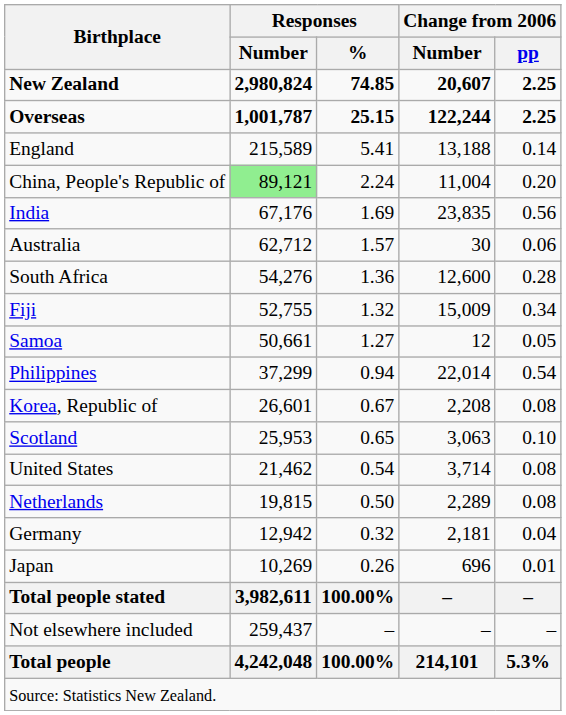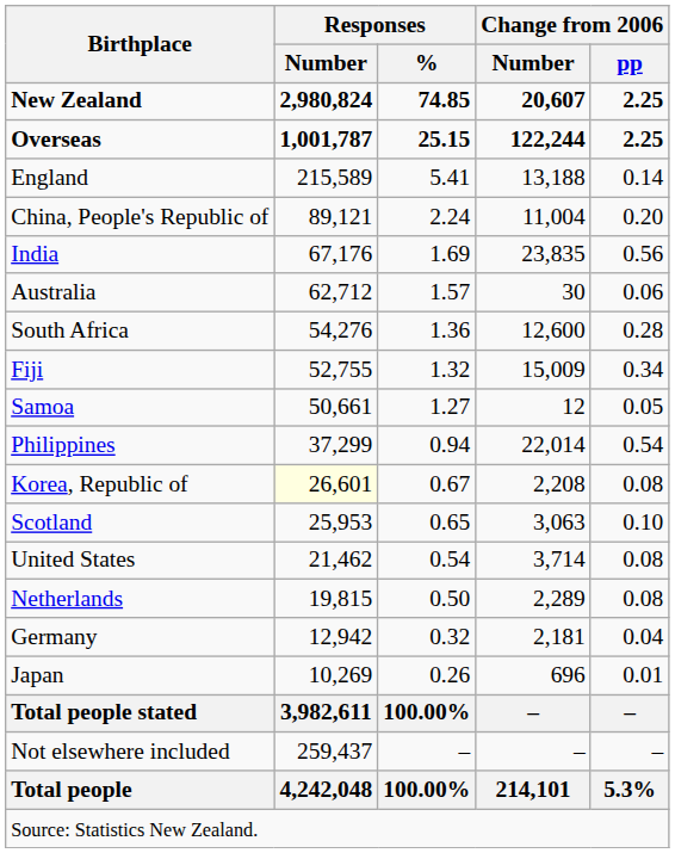China, People's Republic of | Responses / Number: lightgreen background -> no background
Korea, Republic of | Responses / Number: no background -> lightyellow background
